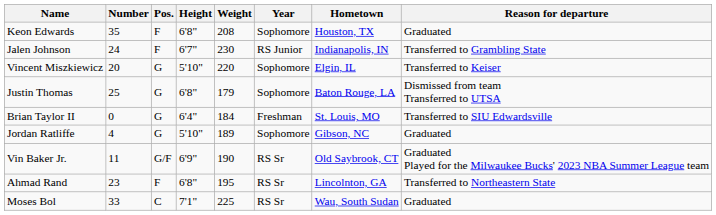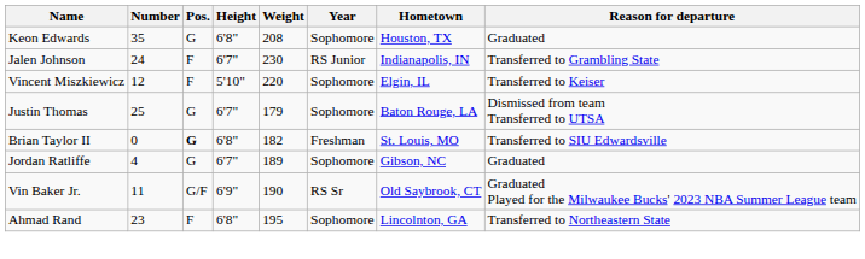Keon Edwards | Pos.: F -> G
Vincent Miszkiewicz | Number: 20 -> 12
Vincent Miszkiewicz | Pos.: G -> F
Justin Thomas | Height: 6'8" -> 6'7"
Brian Taylor II | Pos.: normal -> bold
Brian Taylor II | Height: 6'4" -> 6'8"
Brian Taylor II | Weight: 184 -> 182
Jordan Ratliffe | Height: 5'10" -> 6'7"
Ahmad Rand | Year: RS Sr -> Sophomore
- row: Moses Bol | 33 | C | 7'1" | 225 | RS Sr | Wau, South Sudan | Graduated
